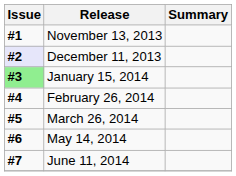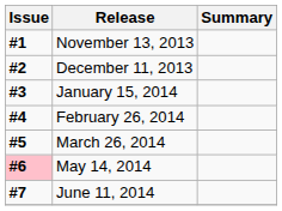December 11, 2013 | Issue: lavender background -> no background
January 15, 2014 | Issue: lightgreen background -> no background
May 14, 2014 | Issue: no background -> pink background
